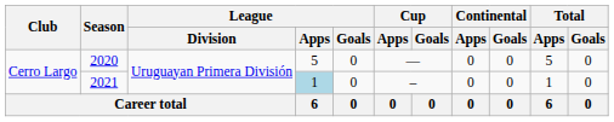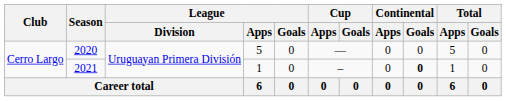2021 | League / Apps: lightblue background -> no background
2021 | Continental / Goals: normal -> bold
